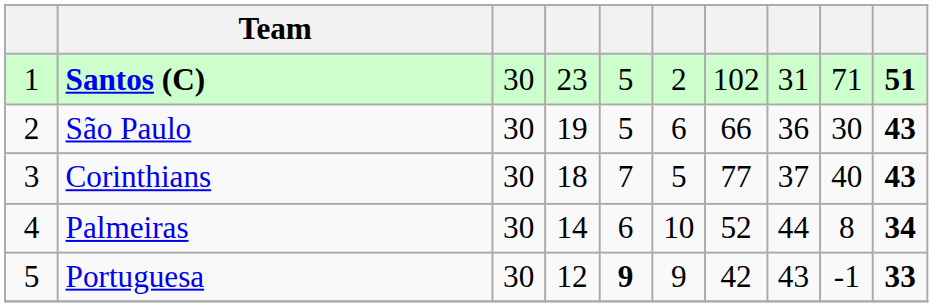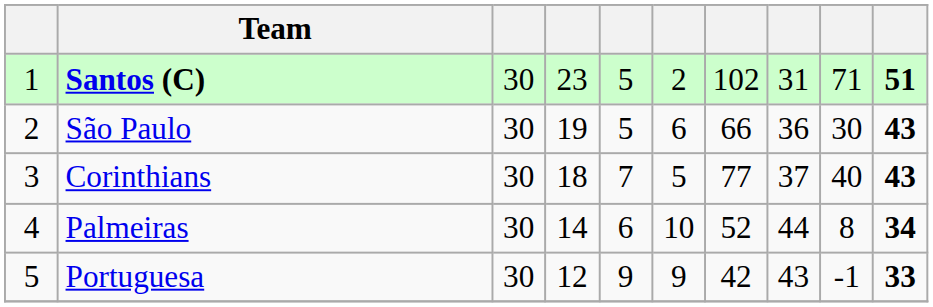Portuguesa | column 5: bold -> normal
